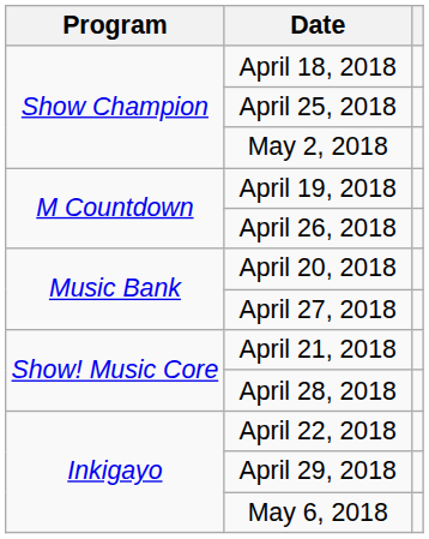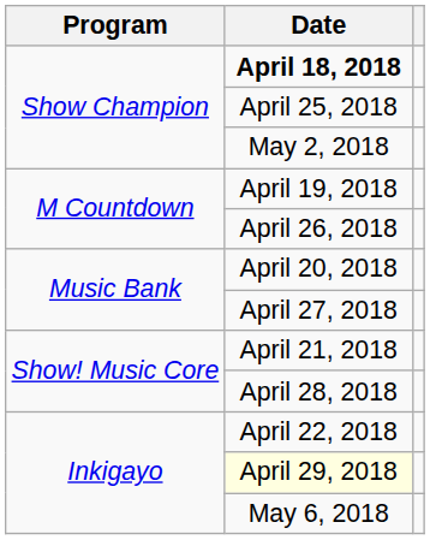April 18, 2018 | Date: normal -> bold
April 29, 2018 | Date: no background -> lightyellow background
